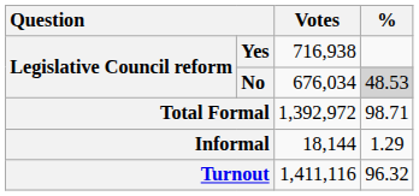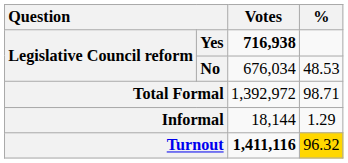Yes | Votes: normal -> bold
No | %: lightgrey background -> no background
Turnout | Votes: normal -> bold
Turnout | %: no background -> gold background
